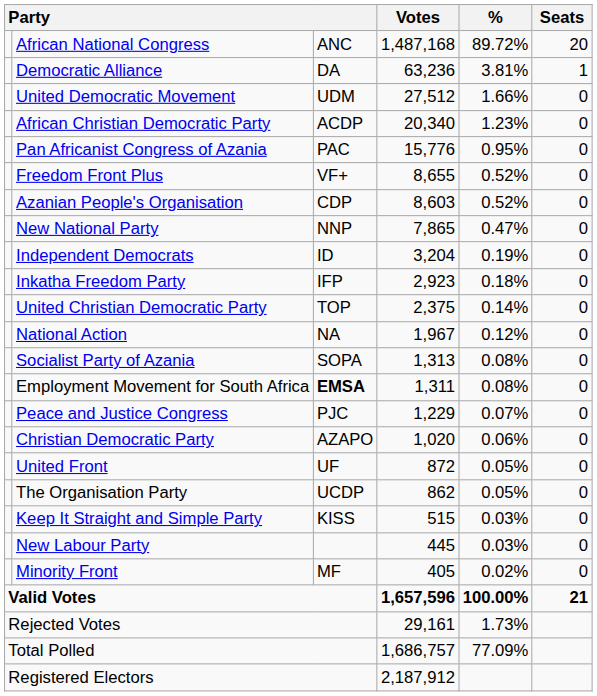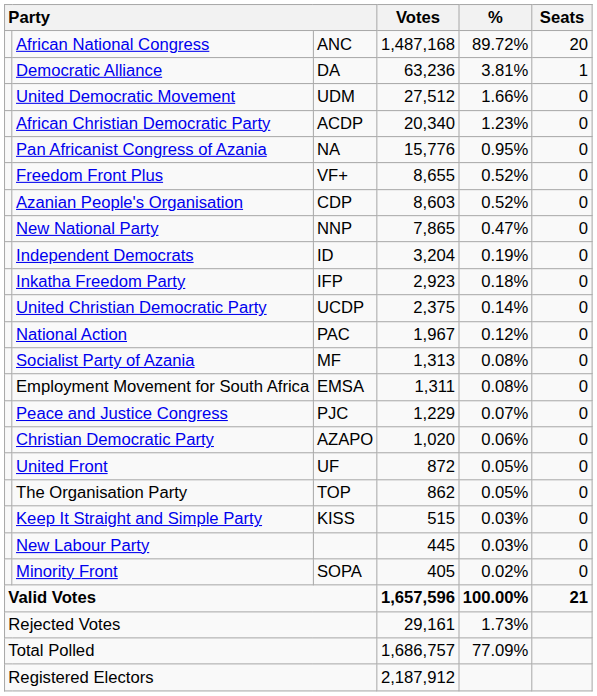Pan Africanist Congress of Azania | column 3: PAC -> NA
United Christian Democratic Party | column 3: TOP -> UCDP
National Action | column 3: NA -> PAC
Socialist Party of Azania | column 3: SOPA -> MF
Employment Movement for South Africa | column 3: bold -> normal
The Organisation Party | column 3: UCDP -> TOP
Minority Front | column 3: MF -> SOPA
